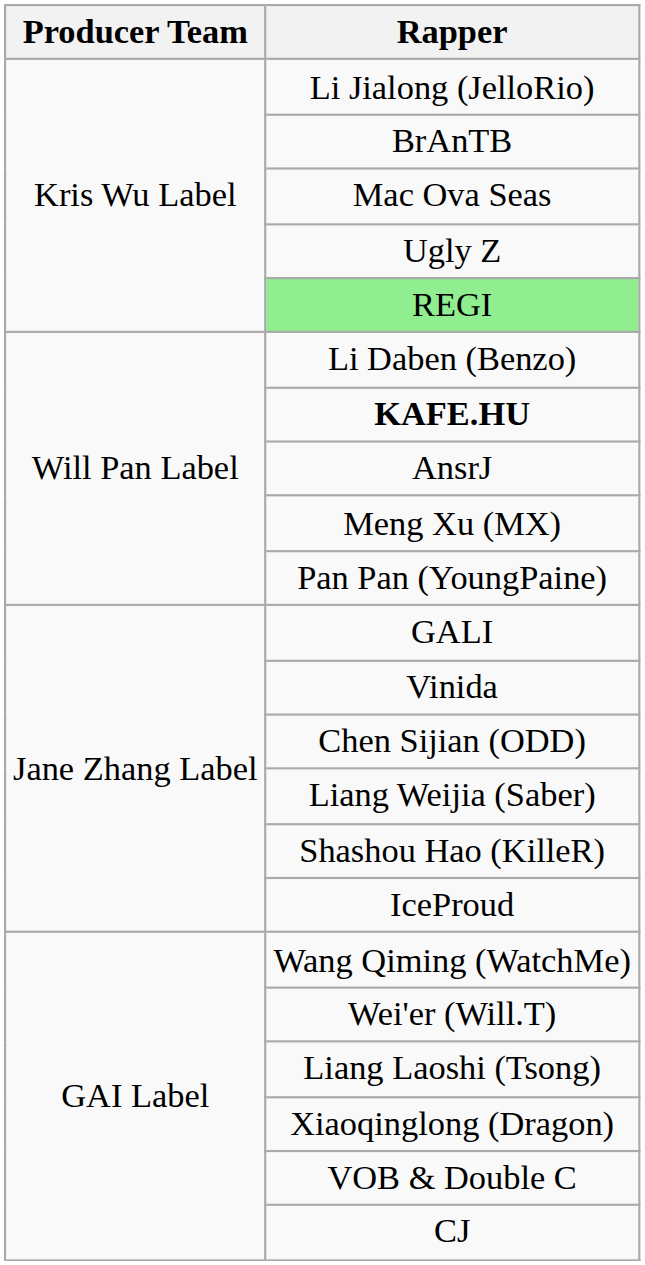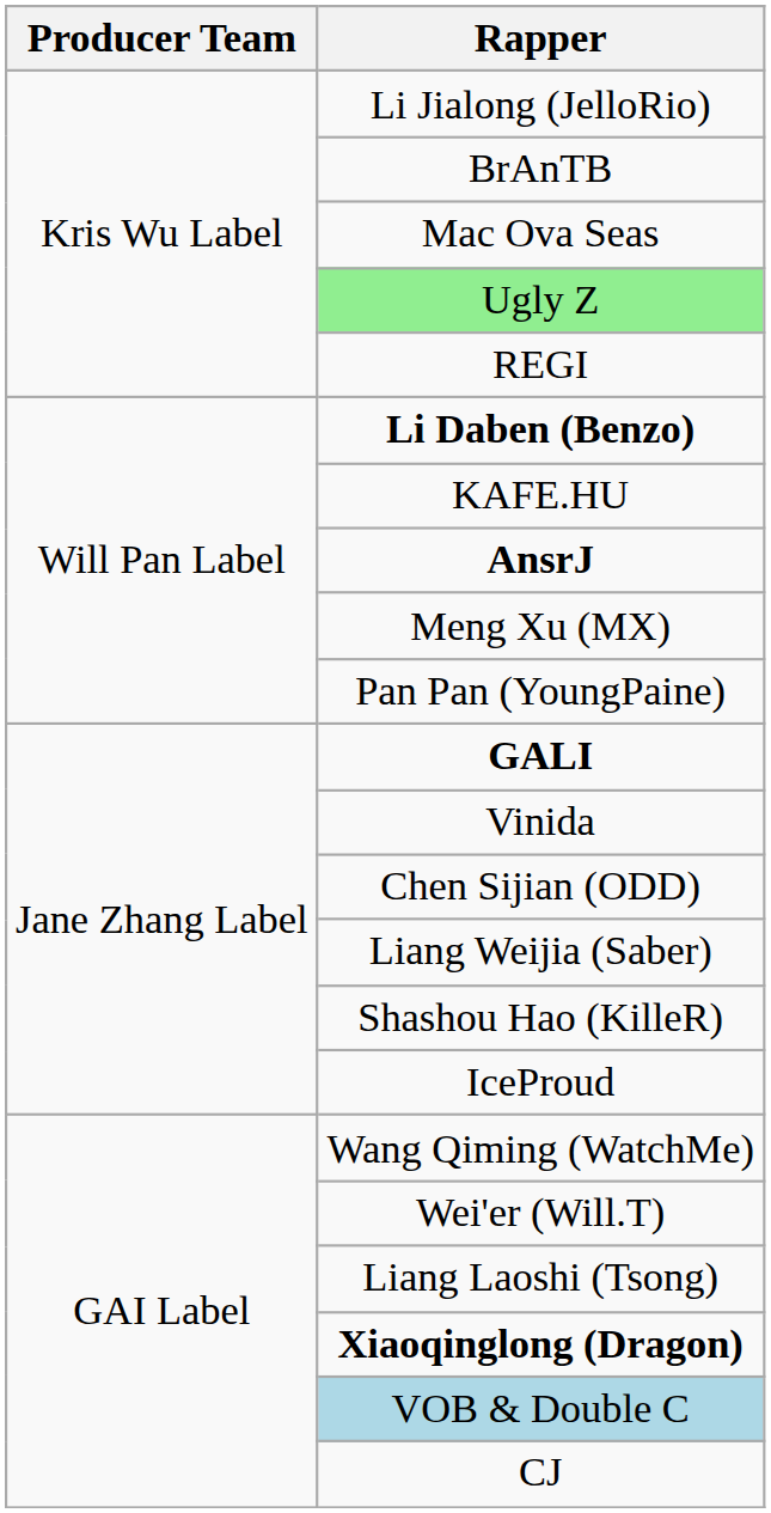Ugly Z | Rapper: no background -> lightgreen background
REGI | Rapper: lightgreen background -> no background
Li Daben (Benzo) | Rapper: normal -> bold
KAFE.HU | Rapper: bold -> normal
AnsrJ | Rapper: normal -> bold
GALI | Rapper: normal -> bold
Xiaoqinglong (Dragon) | Rapper: normal -> bold
VOB & Double C | Rapper: no background -> lightblue background
